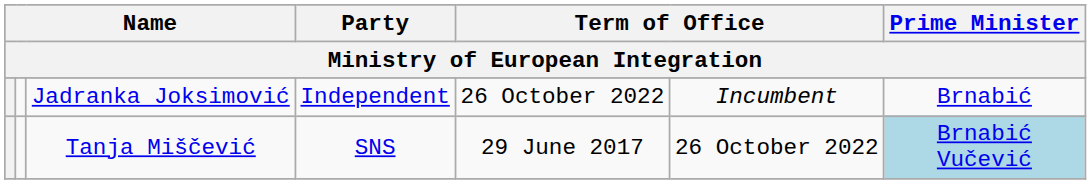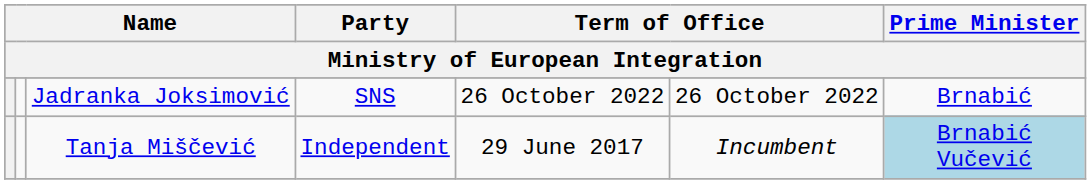Jadranka Joksimović | Party: Independent -> SNS
Jadranka Joksimović | column 6: Incumbent -> 26 October 2022
Tanja Miščević | Party: SNS -> Independent
Tanja Miščević | column 6: 26 October 2022 -> Incumbent
